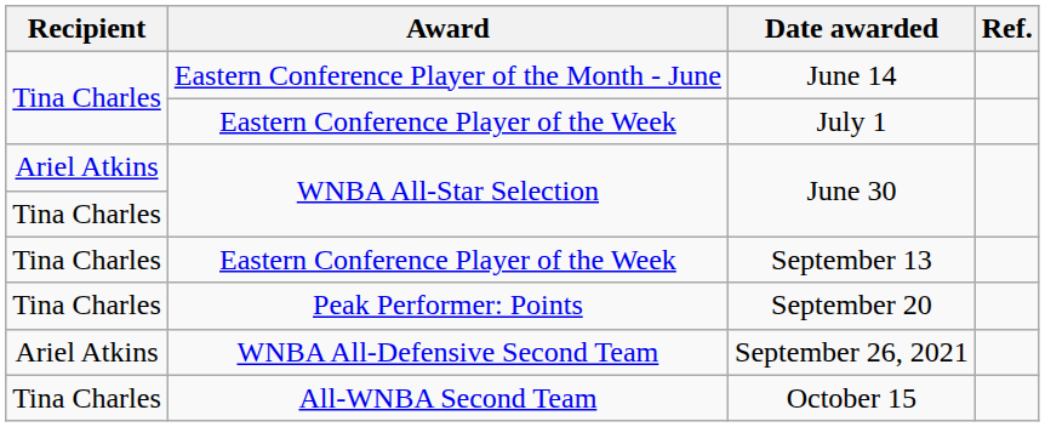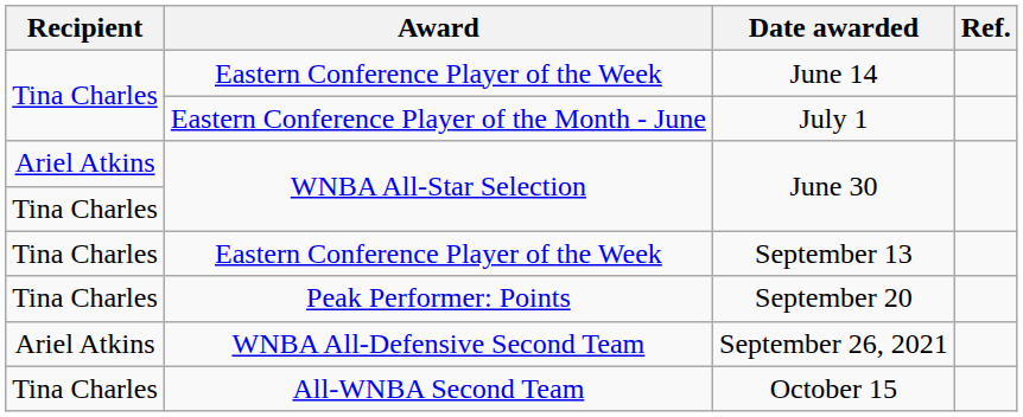June 14 | Award: Eastern Conference Player of the Month - June -> Eastern Conference Player of the Week
July 1 | Award: Eastern Conference Player of the Week -> Eastern Conference Player of the Month - June
